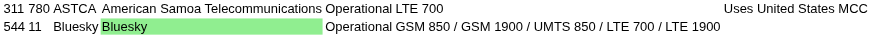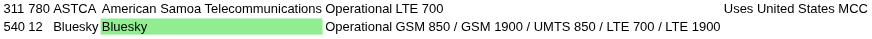row 2 | column 1: 544 -> 540
row 2 | column 2: 11 -> 12
